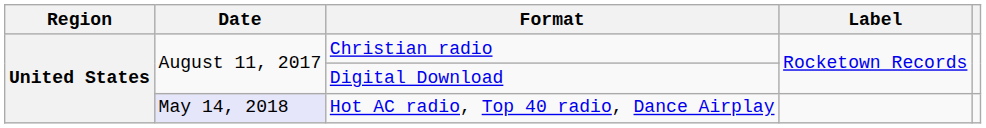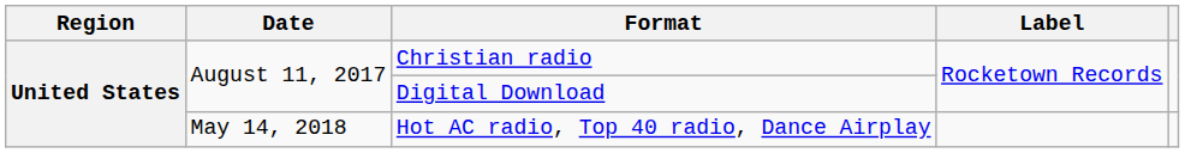Hot AC radio, Top 40 radio, Dance Airplay | Date: lavender background -> no background
